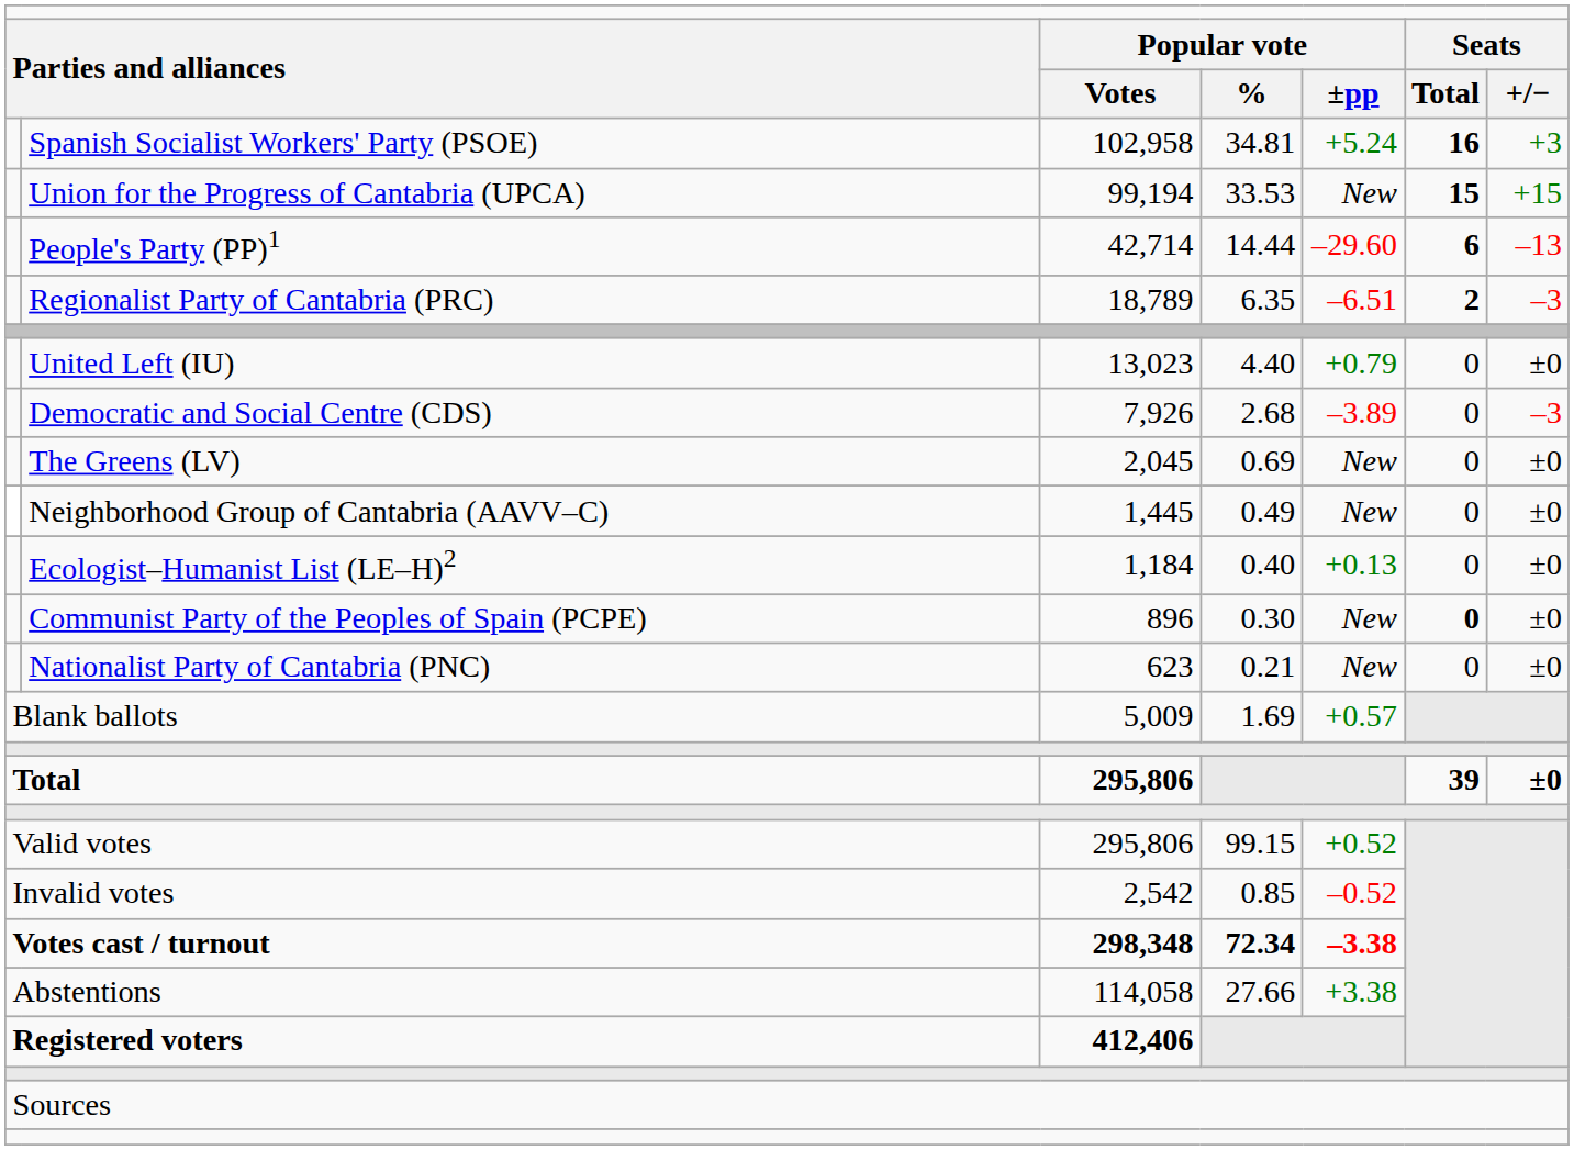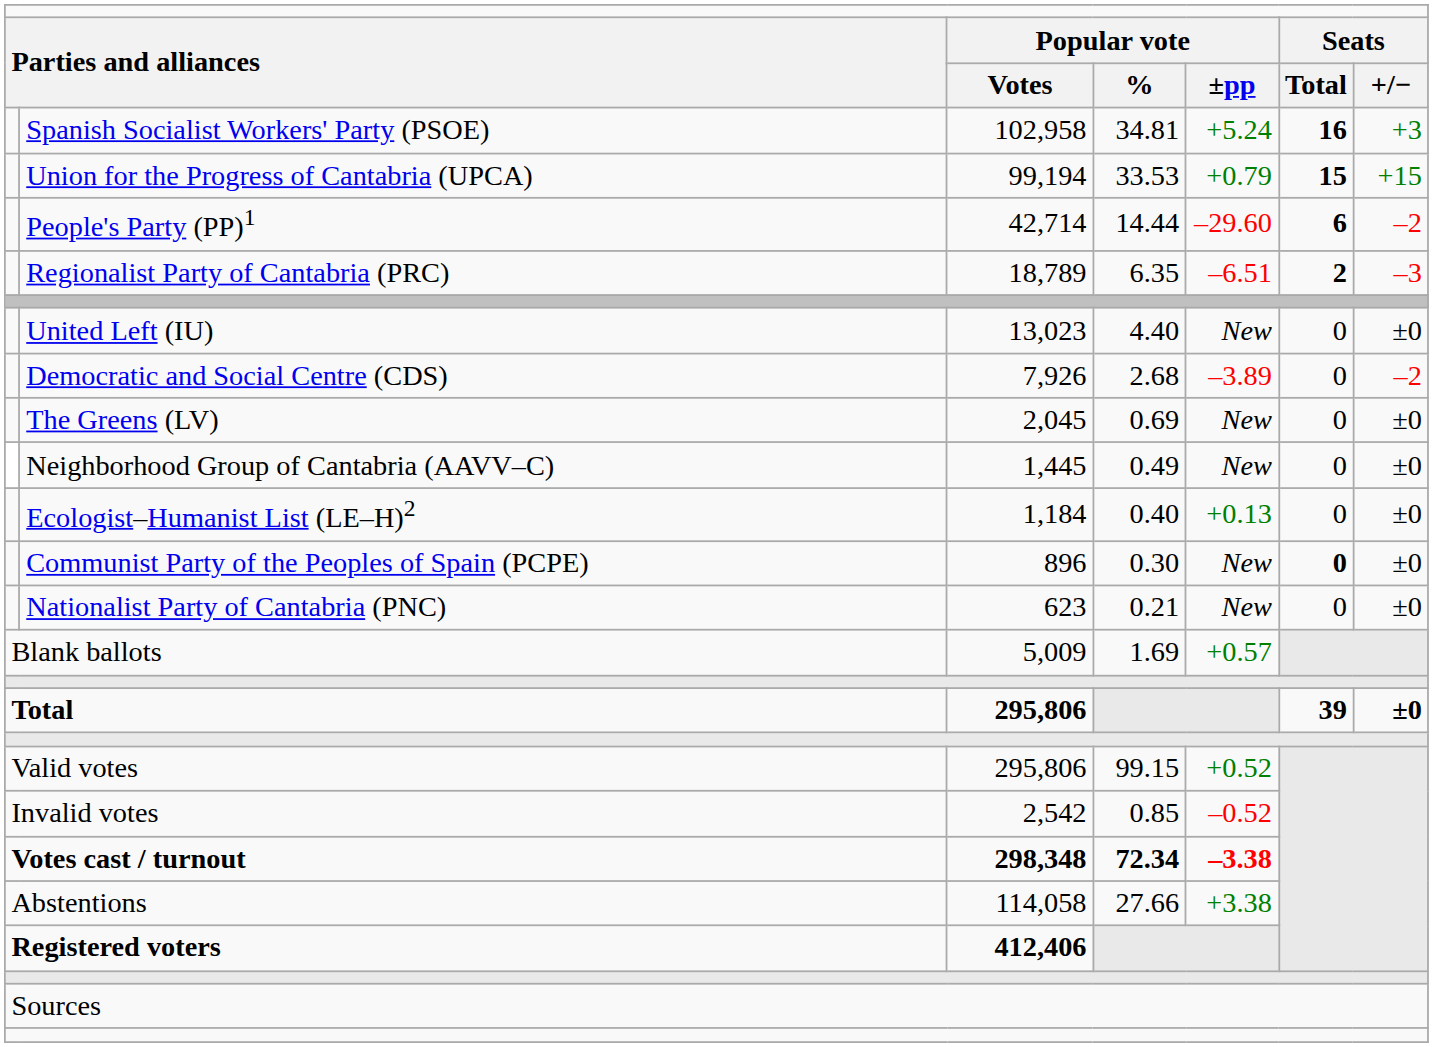Union for the Progress of Cantabria (UPCA) | column 5: New -> +0.79
People's Party (PP)1 | column 7: –13 -> –2
United Left (IU) | column 5: +0.79 -> New
Democratic and Social Centre (CDS) | column 7: –3 -> –2
